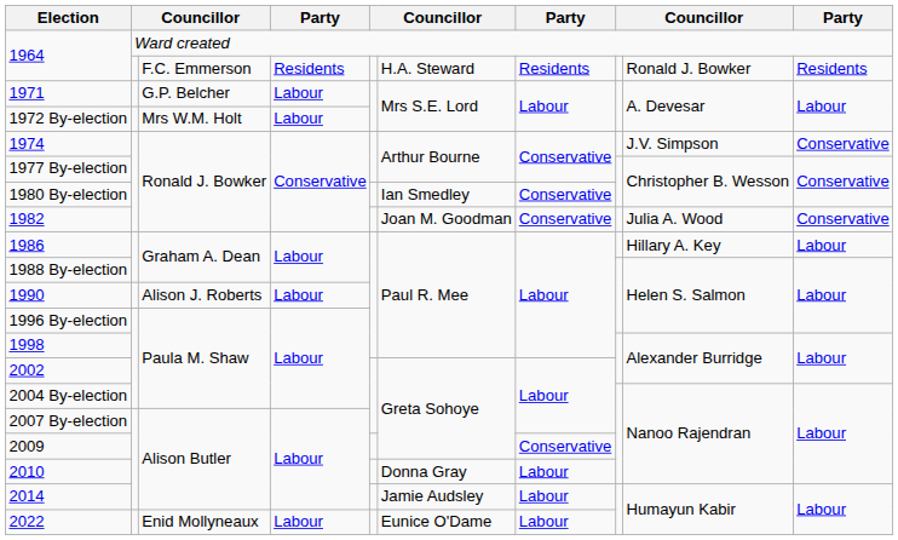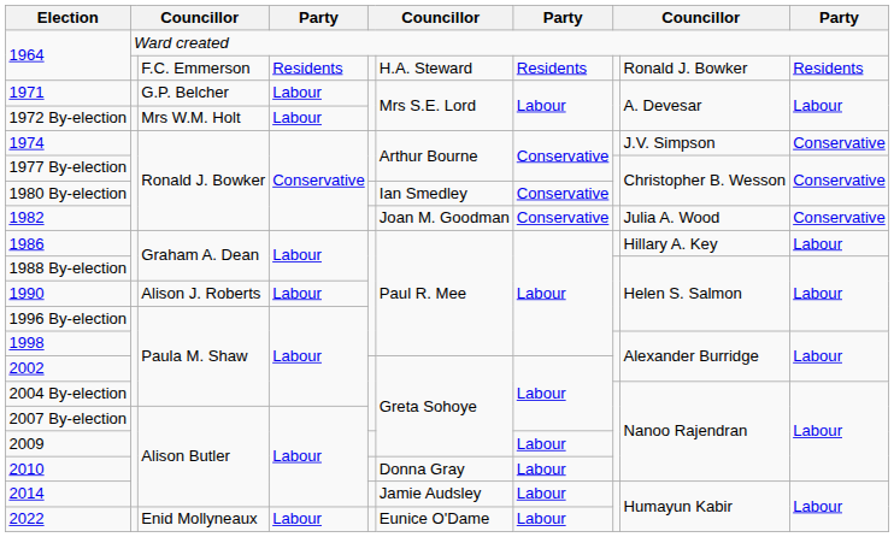2009 | column 7: Conservative -> Labour
